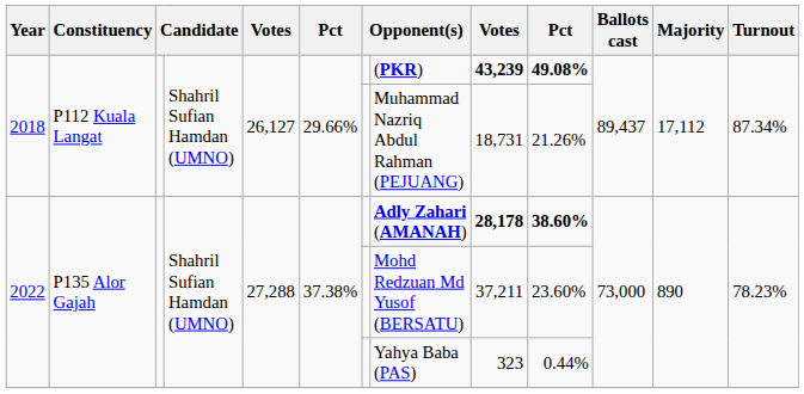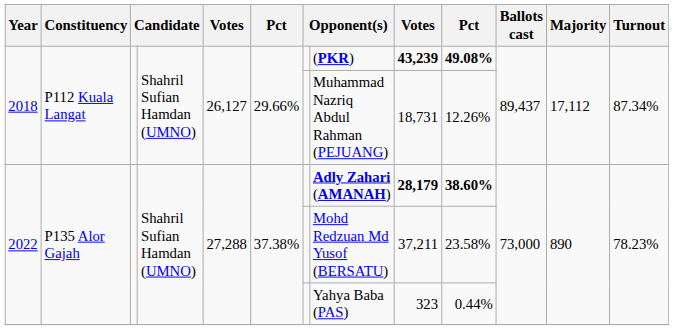row 3 | column 10: 21.26% -> 12.26%
row 4 | column 9: 28,178 -> 28,179
row 5 | column 10: 23.60% -> 23.58%
